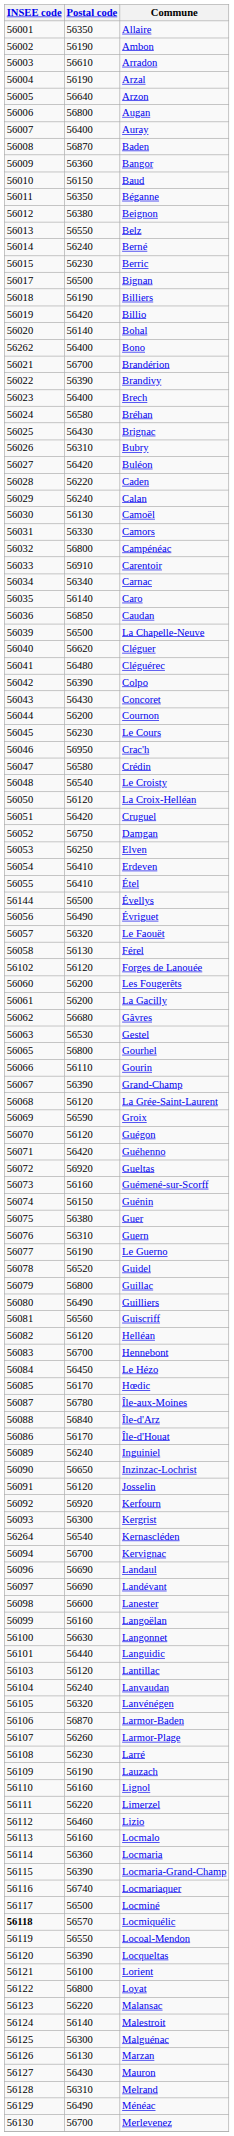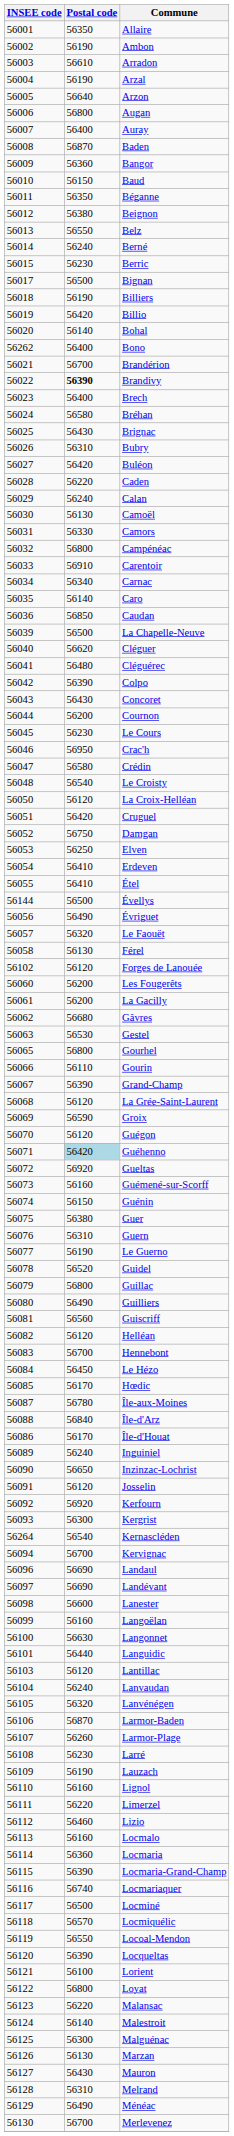Brandivy | Postal code: normal -> bold
Guéhenno | Postal code: no background -> lightblue background
Locmiquélic | INSEE code: bold -> normal
